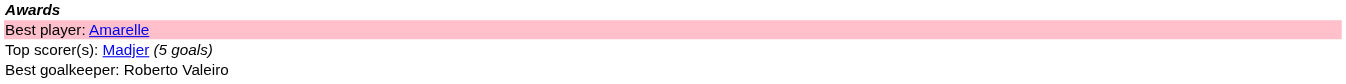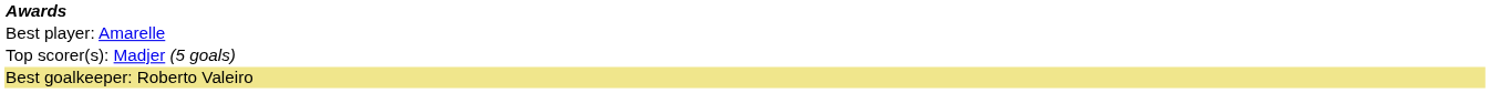Best player: Amarelle | Awards: pink background -> no background
Best goalkeeper: Roberto Valeiro | Awards: no background -> khaki background
